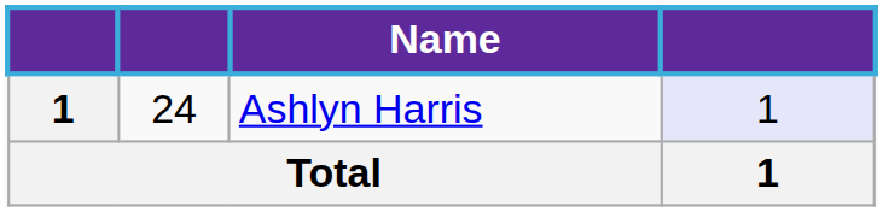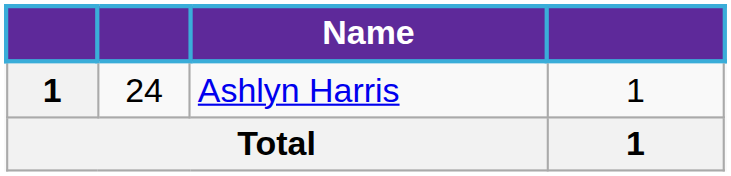Ashlyn Harris | column 4: lavender background -> no background
